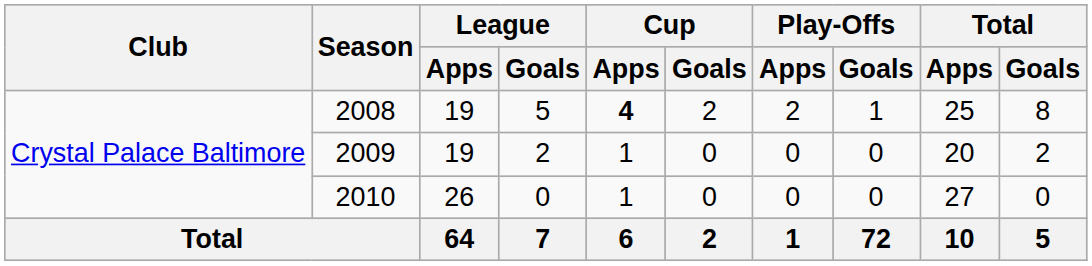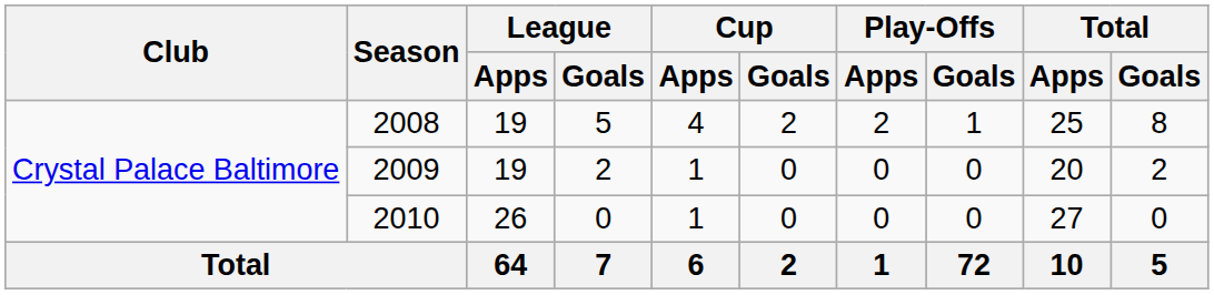2008 | Cup / Apps: bold -> normal
